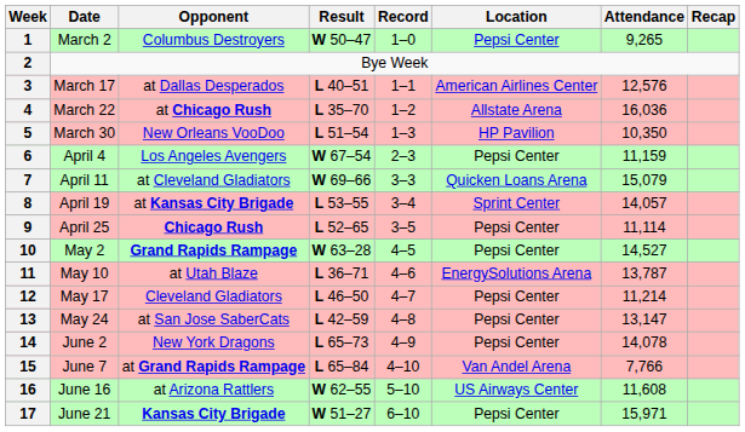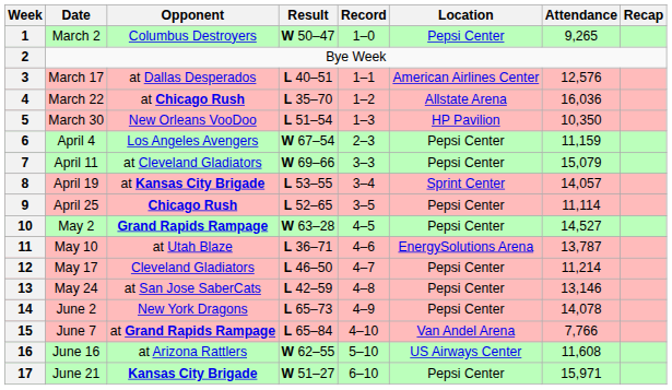7 | Location: Quicken Loans Arena -> Pepsi Center
13 | Attendance: 13,147 -> 13,146
